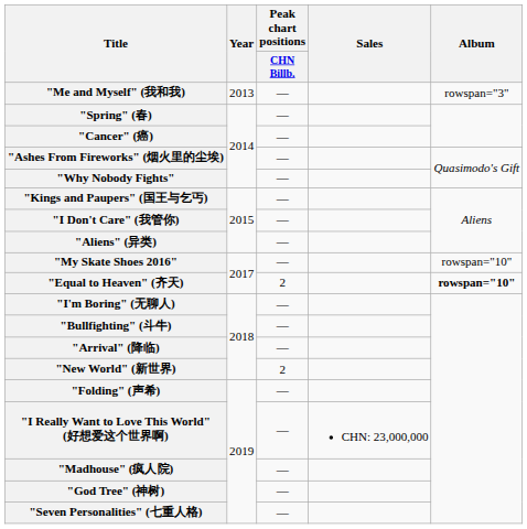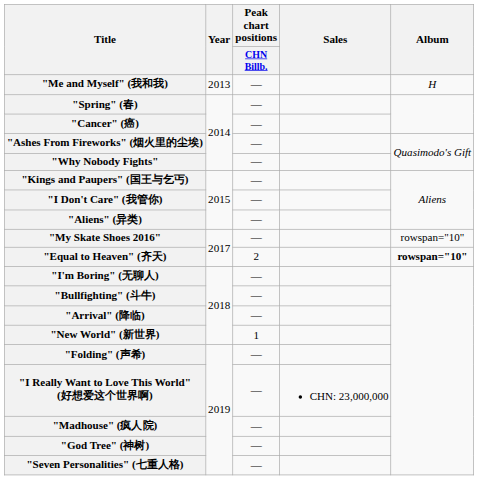"Me and Myself" (我和我) | Album: rowspan="3" -> H
"New World" (新世界) | Peak chart positions / CHN Billb.: 2 -> 1
